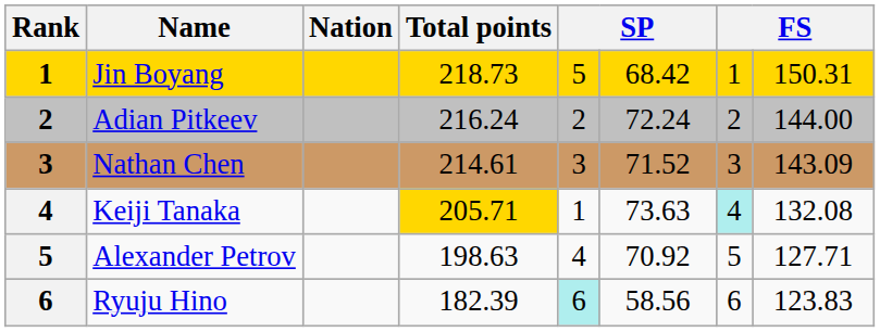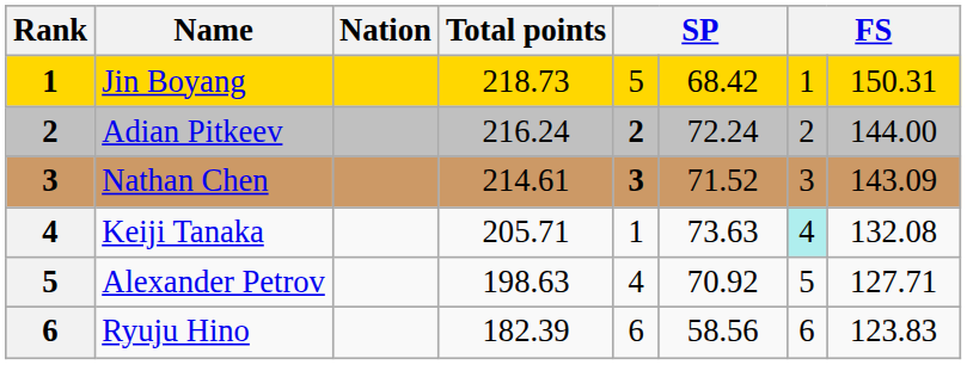Adian Pitkeev | column 5: normal -> bold
Nathan Chen | column 5: normal -> bold
Keiji Tanaka | Total points: gold background -> no background
Ryuju Hino | column 5: paleturquoise background -> no background
